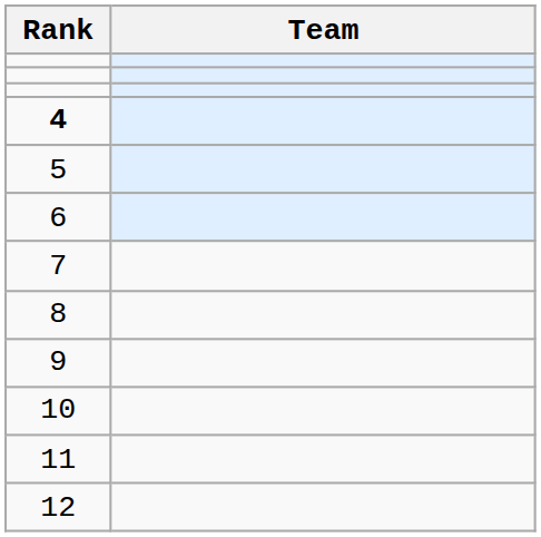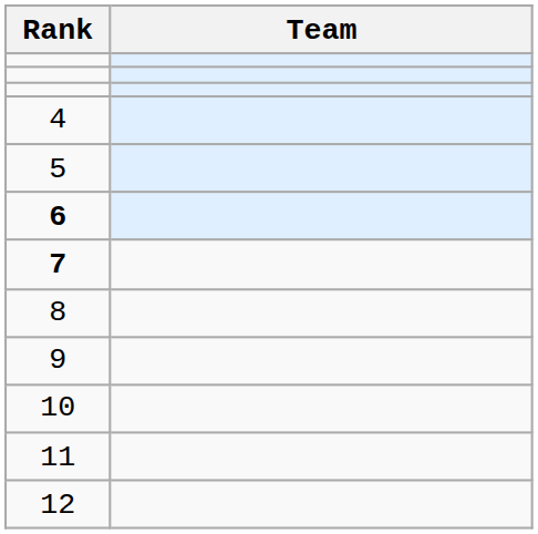row 5 | Rank: bold -> normal
row 7 | Rank: normal -> bold
row 8 | Rank: normal -> bold
